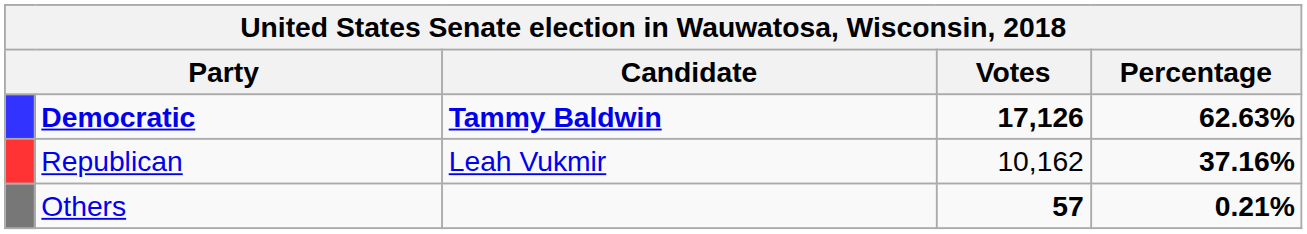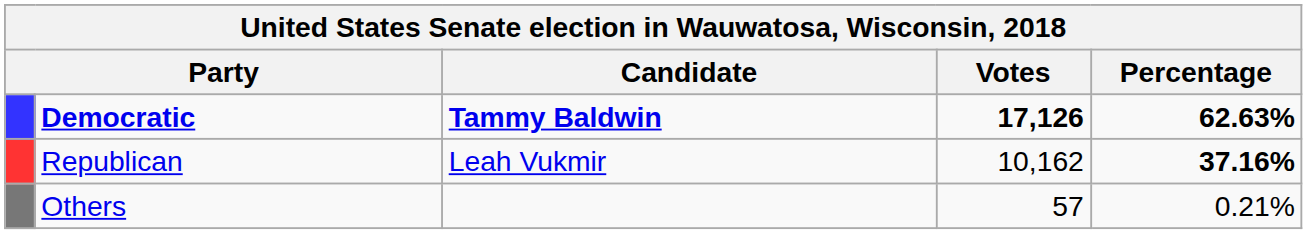Others | Votes: bold -> normal
Others | Percentage: bold -> normal
